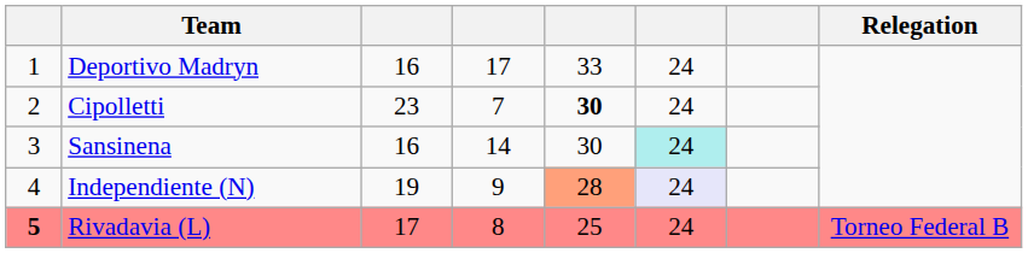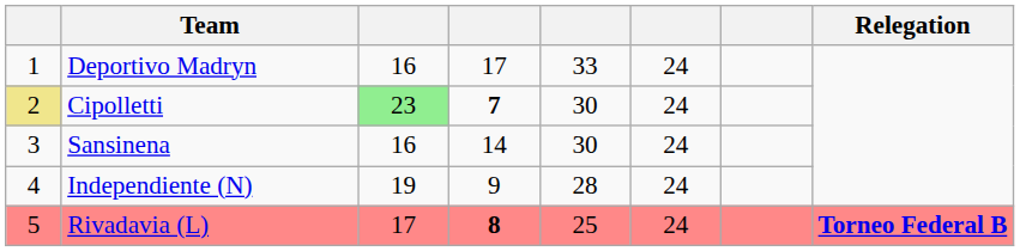Cipolletti | column 1: no background -> khaki background
Cipolletti | column 3: no background -> lightgreen background
Cipolletti | column 4: normal -> bold
Cipolletti | column 5: bold -> normal
Sansinena | column 6: paleturquoise background -> no background
Independiente (N) | column 5: lightsalmon background -> no background
Independiente (N) | column 6: lavender background -> no background
Rivadavia (L) | column 1: bold -> normal
Rivadavia (L) | column 4: normal -> bold
Rivadavia (L) | Relegation: normal -> bold
